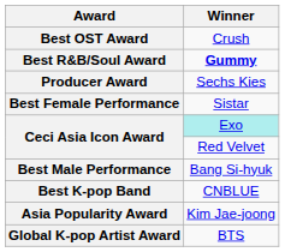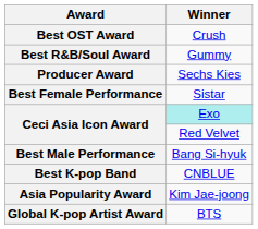row 3 | Winner: bold -> normal
